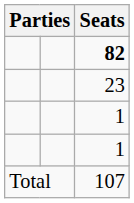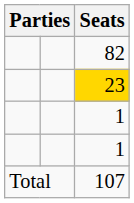82 | Seats: bold -> normal
23 | Seats: no background -> gold background
